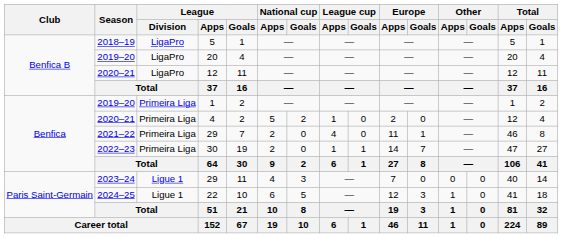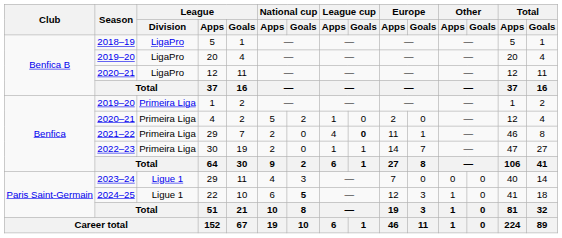2021–22 / 29 | League cup / Goals: normal -> bold
22 | National cup / Goals: normal -> bold
